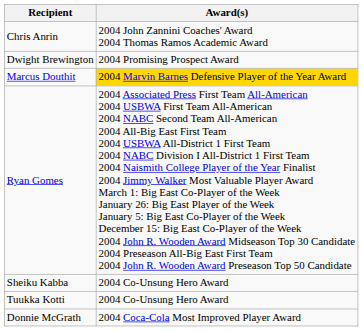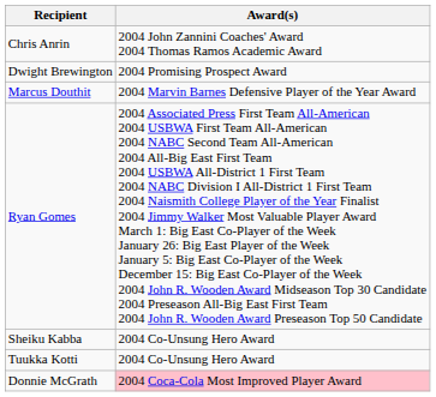Marcus Douthit | Award(s): gold background -> no background
Donnie McGrath | Award(s): no background -> pink background
